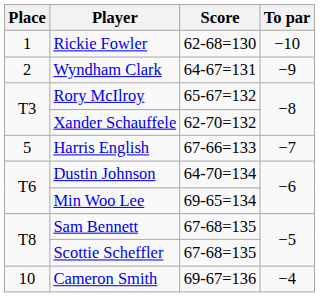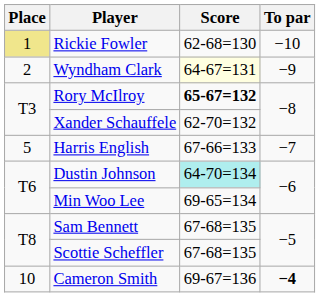Rickie Fowler | Place: no background -> khaki background
Wyndham Clark | Score: no background -> lightyellow background
Rory McIlroy | Score: normal -> bold
Dustin Johnson | Score: no background -> paleturquoise background
Cameron Smith | To par: normal -> bold
